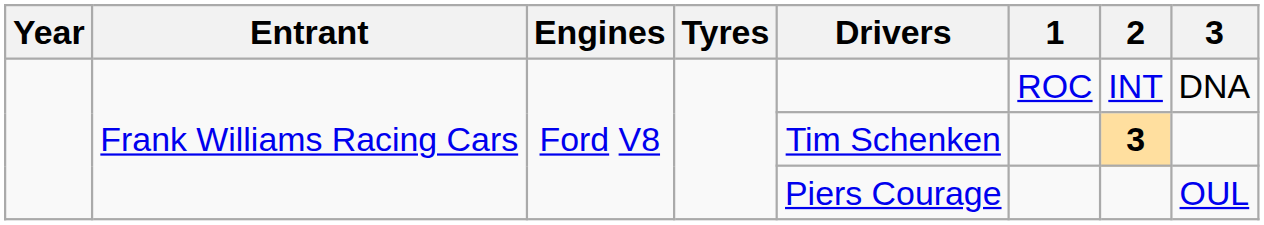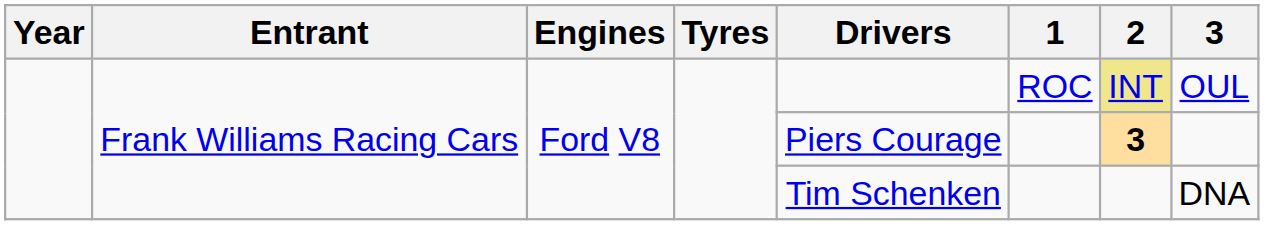row 2 | 2: no background -> khaki background
row 2 | 3: DNA -> OUL
row 3 | Drivers: Tim Schenken -> Piers Courage
row 4 | Drivers: Piers Courage -> Tim Schenken
row 4 | 3: OUL -> DNA
